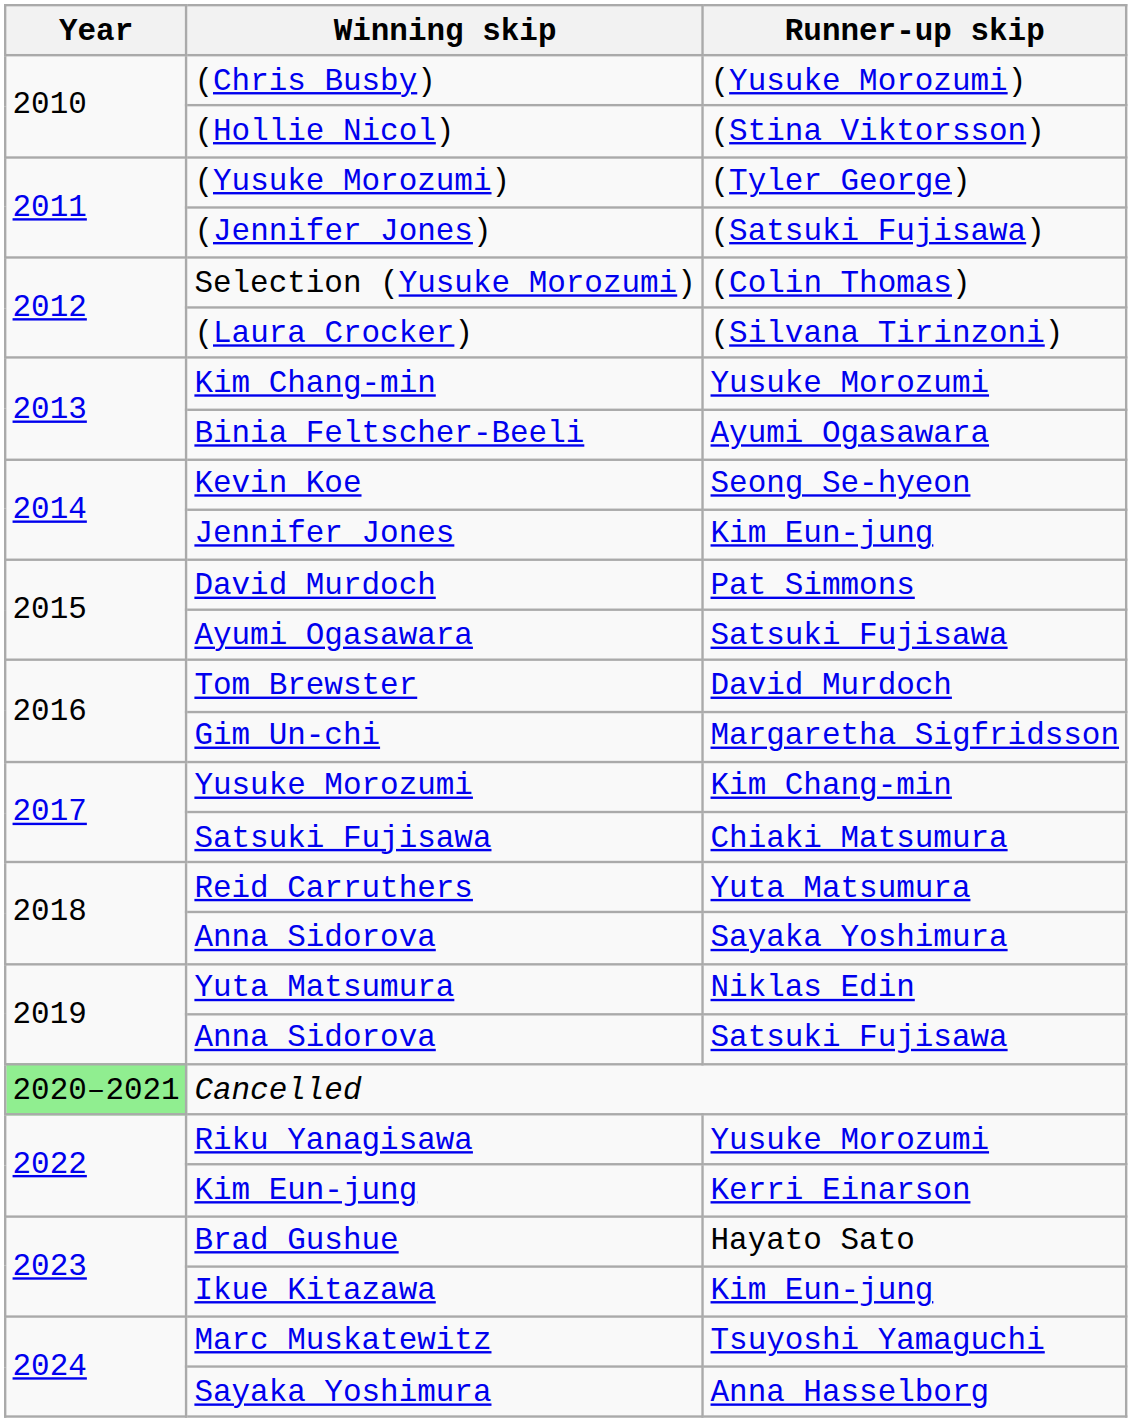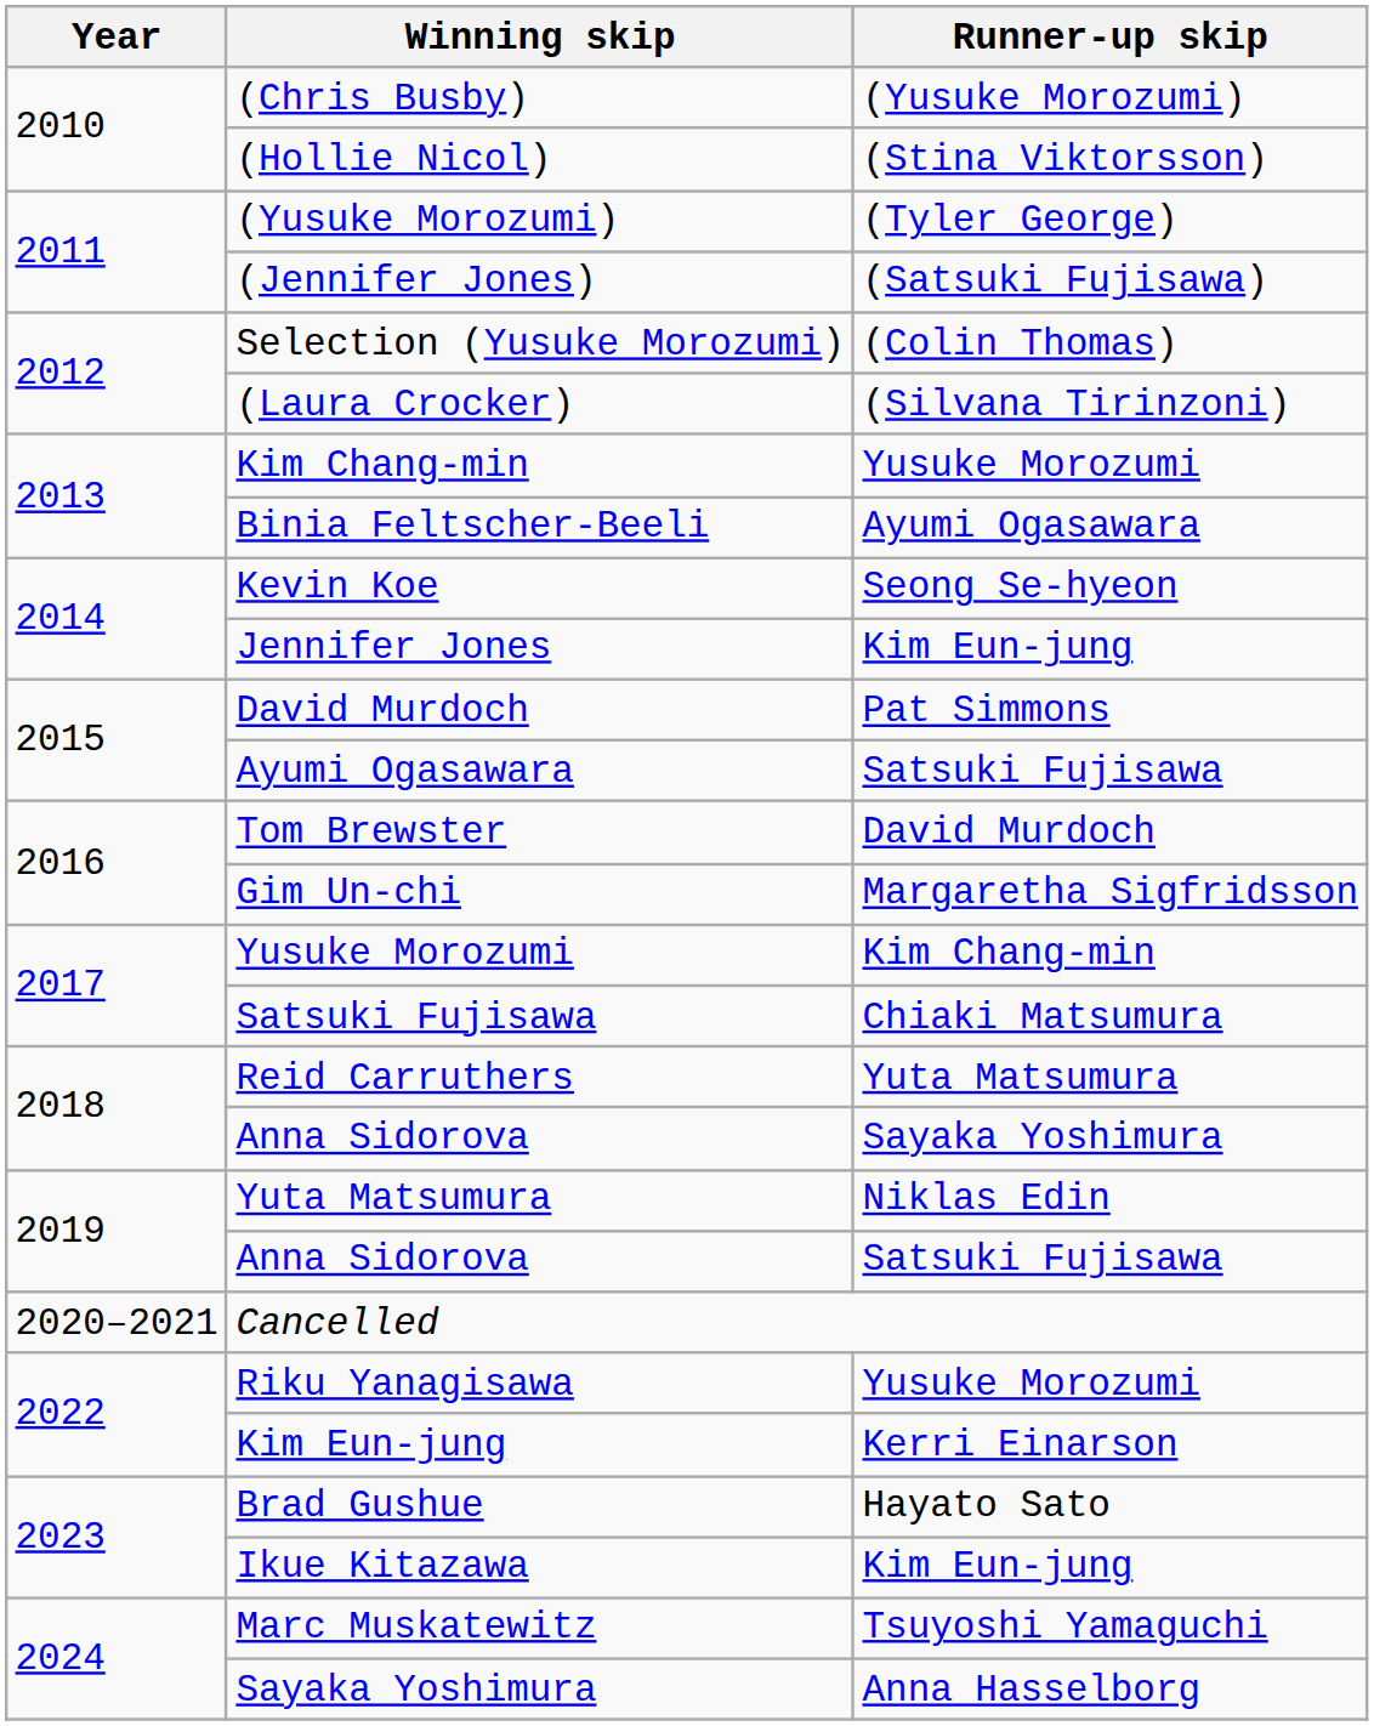Cancelled | Year: lightgreen background -> no background
